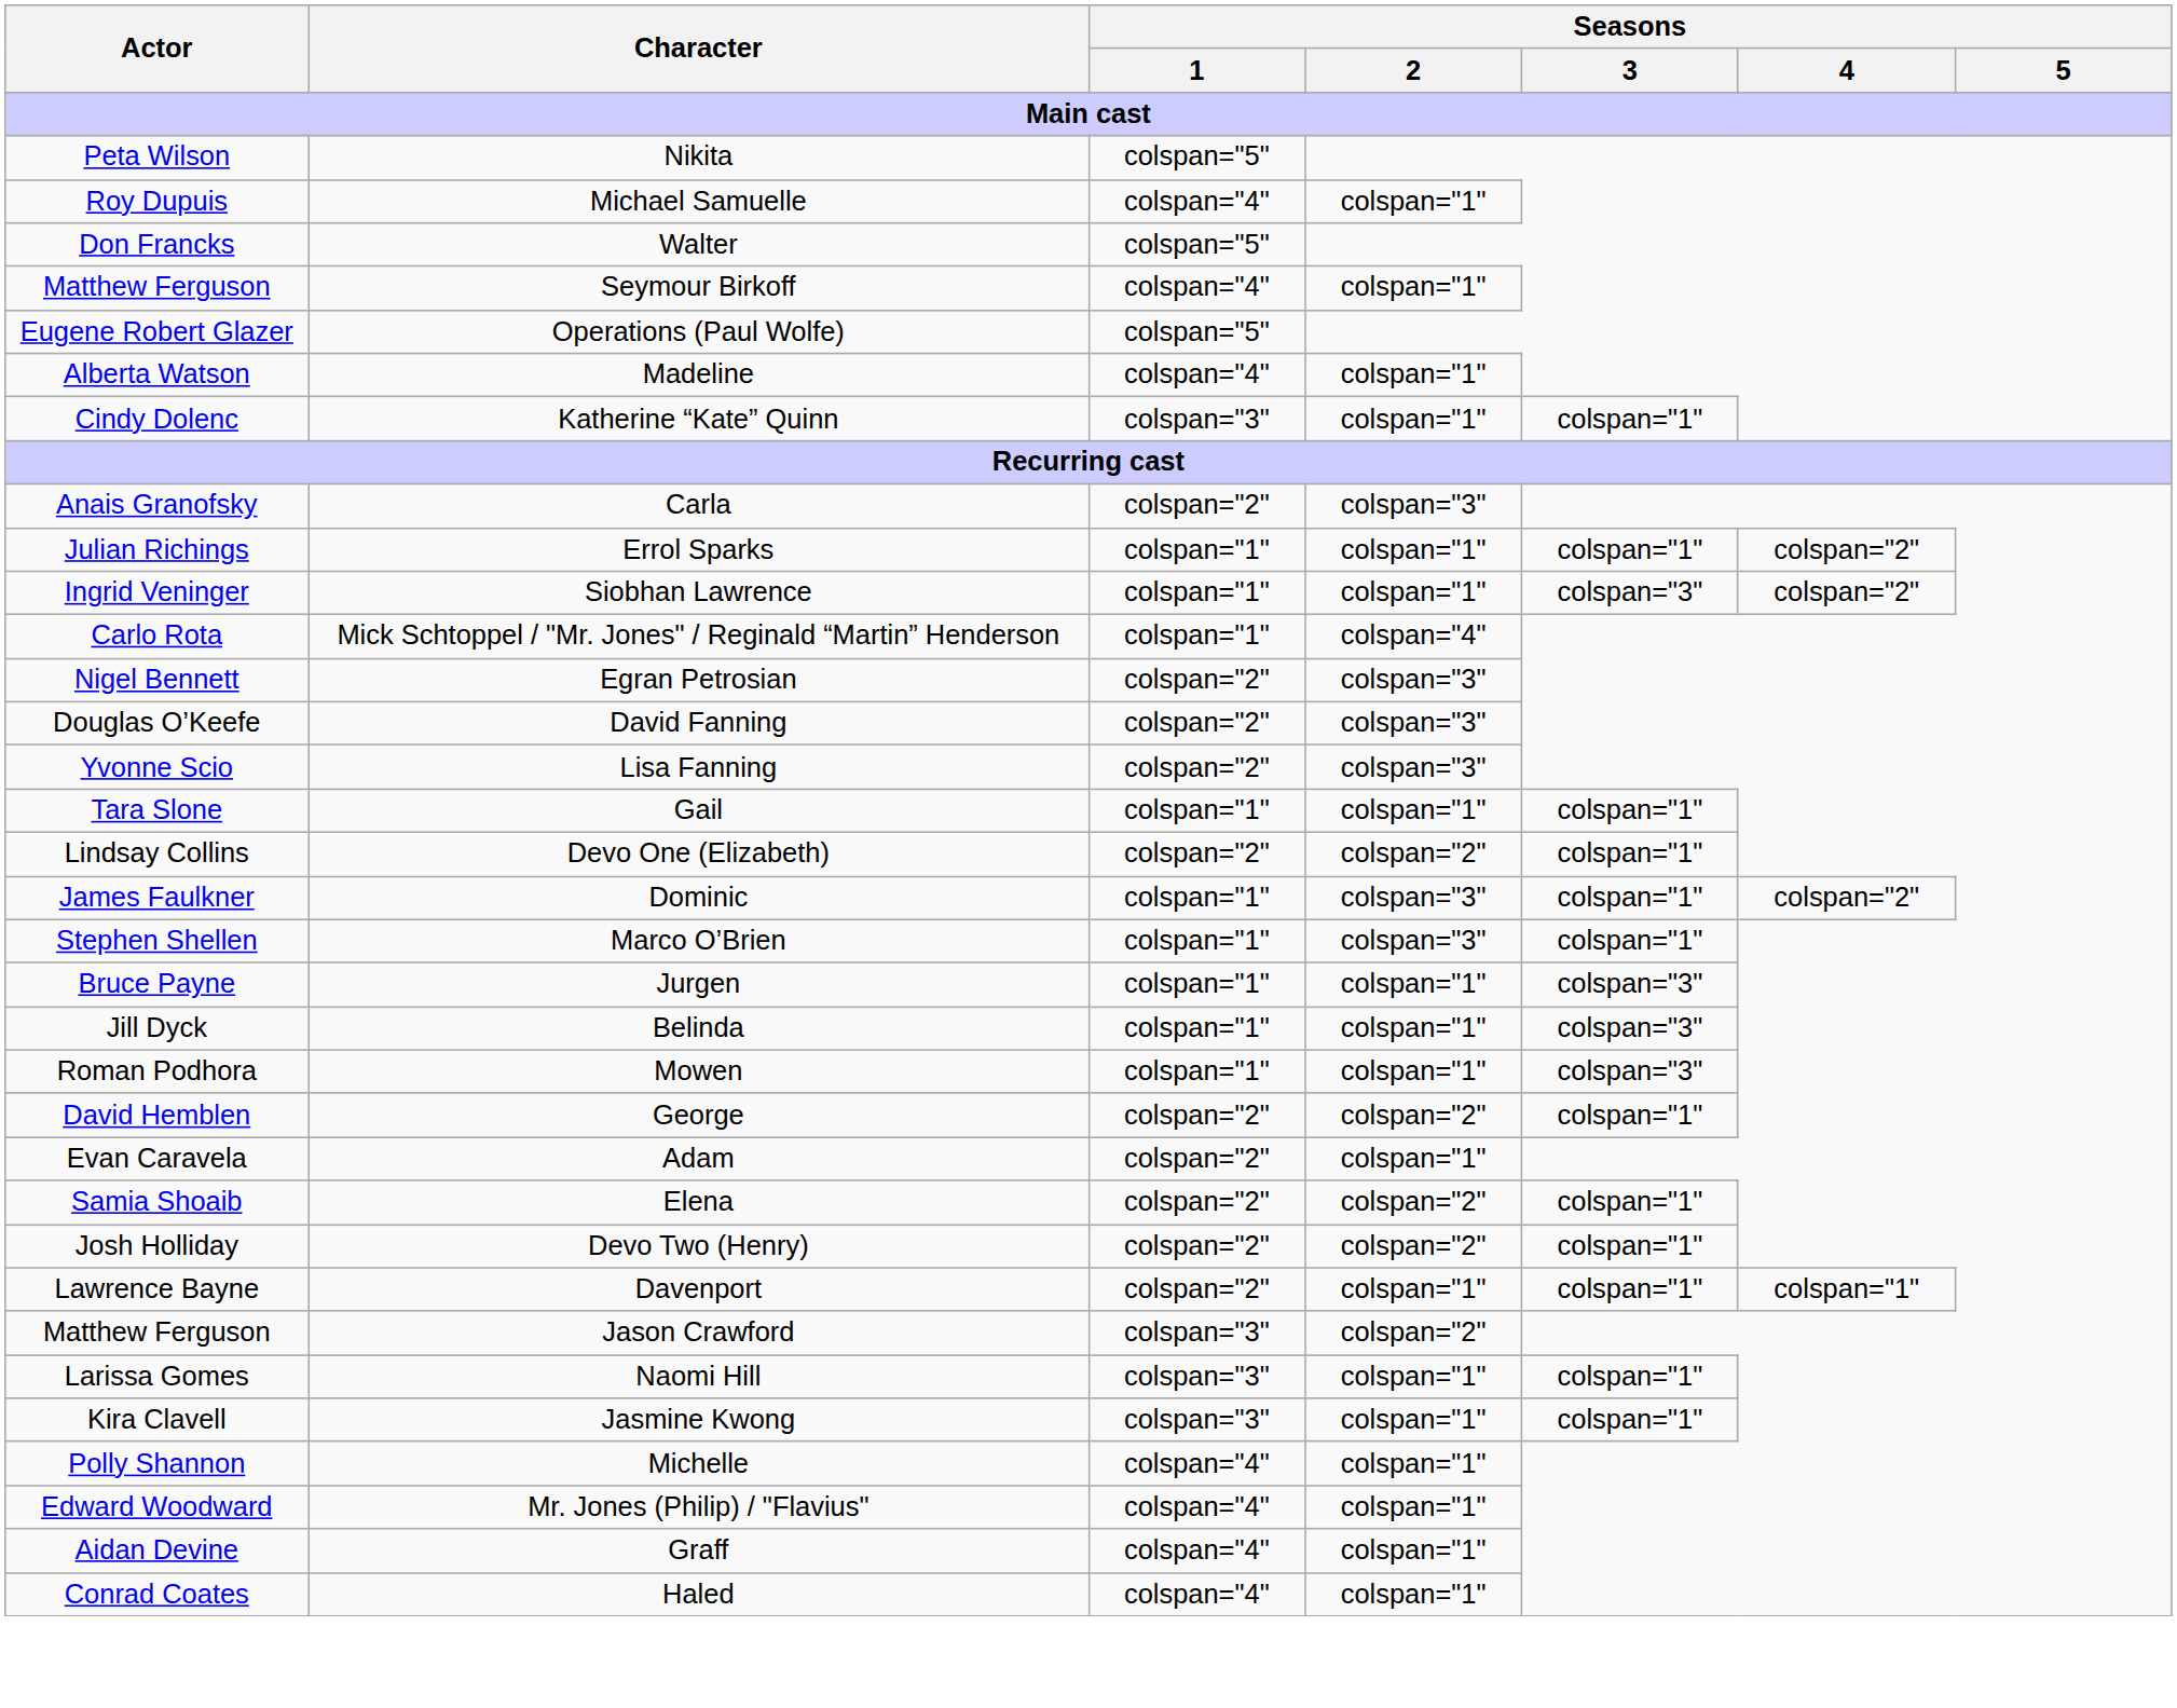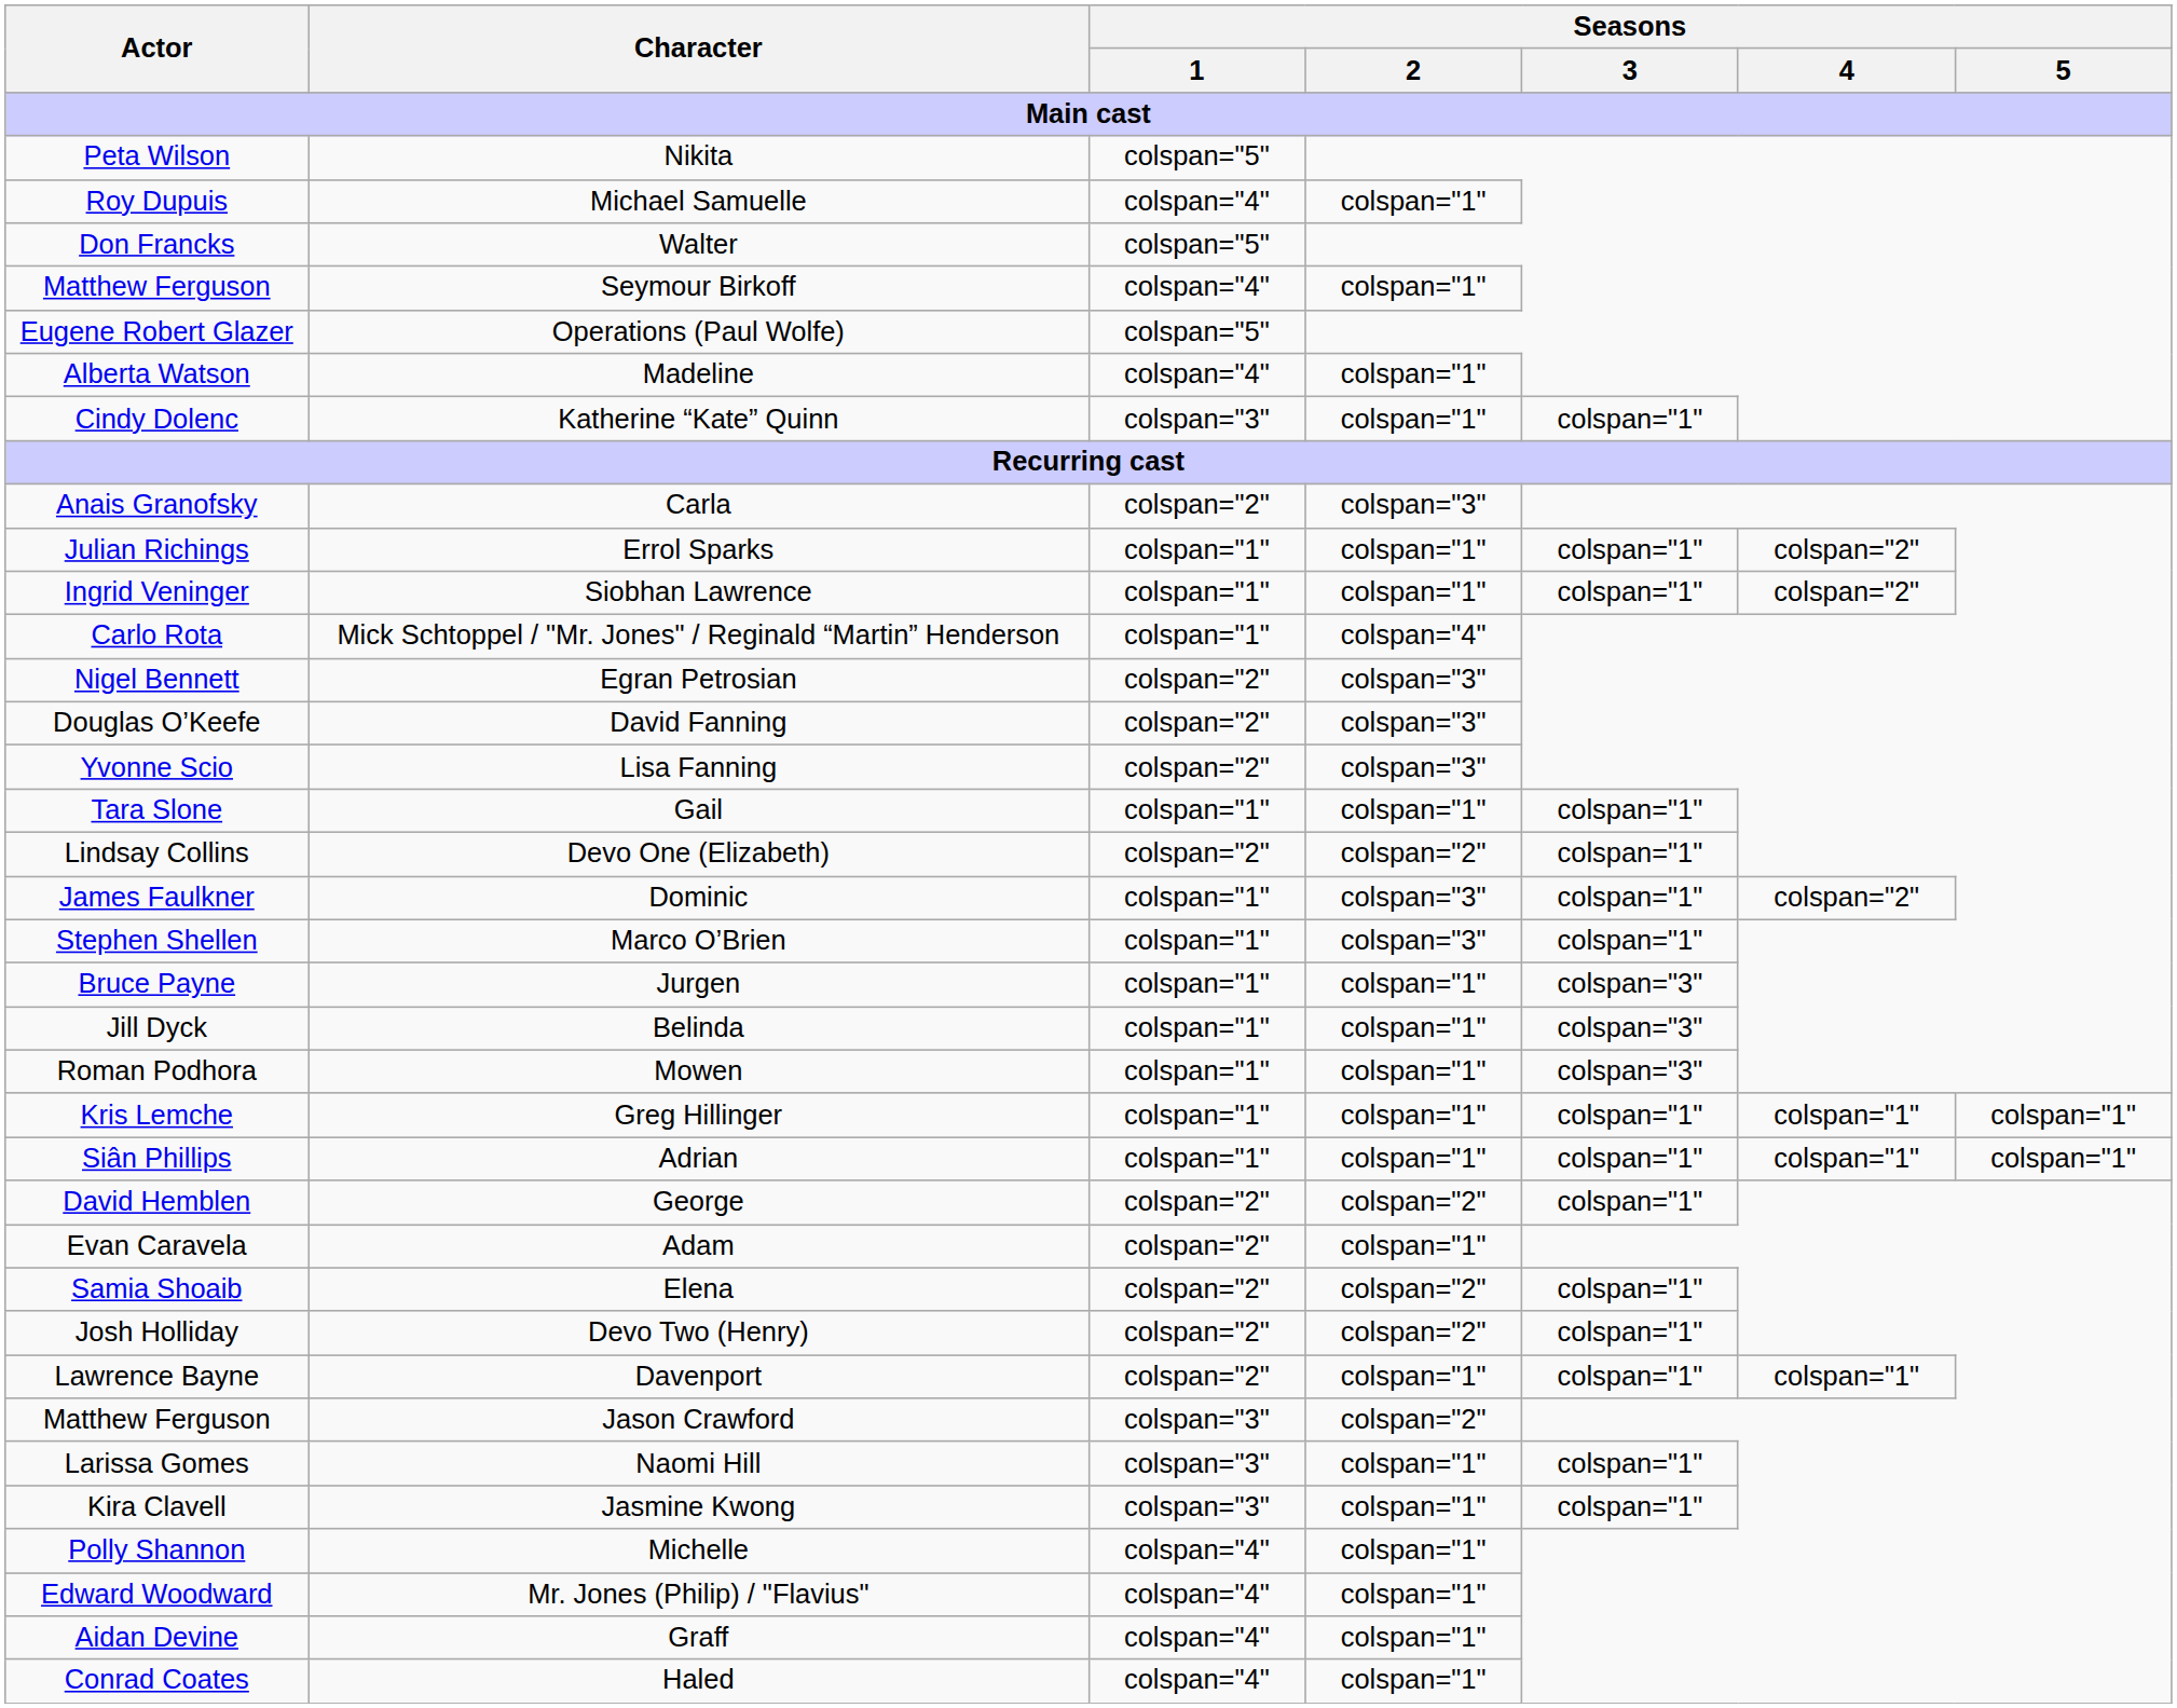Siobhan Lawrence | Seasons / 3: colspan="3" -> colspan="1"
+ row: Kris Lemche | Greg Hillinger | colspan="1" | colspan="1" | colspan="1" | colspan="1" | colspan="1"
+ row: Siân Phillips | Adrian | colspan="1" | colspan="1" | colspan="1" | colspan="1" | colspan="1"
